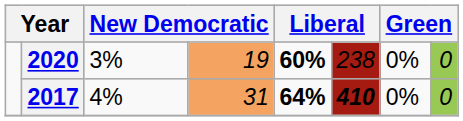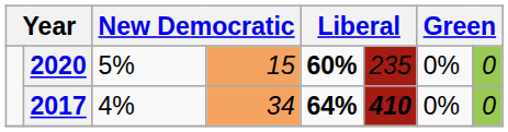2020 | column 3: 3% -> 5%
2020 | column 4: 19 -> 15
2020 | column 6: 238 -> 235
2017 | column 4: 31 -> 34
